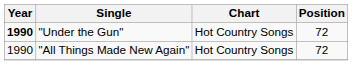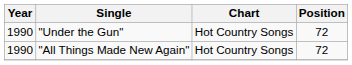"Under the Gun" | Year: bold -> normal
